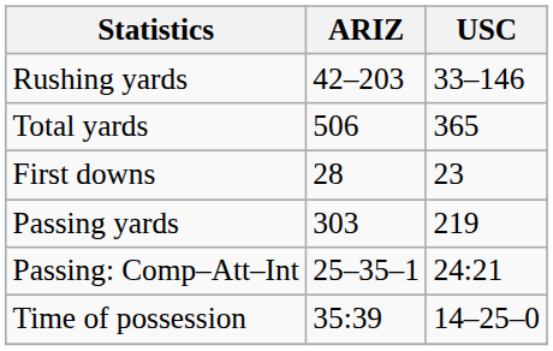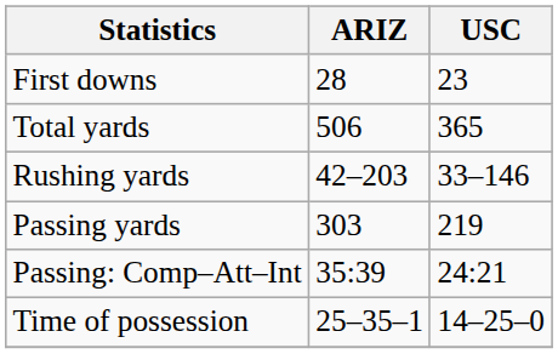rows swapped: First downs <-> Rushing yards
Passing: Comp–Att–Int | ARIZ: 25–35–1 -> 35:39
Time of possession | ARIZ: 35:39 -> 25–35–1
